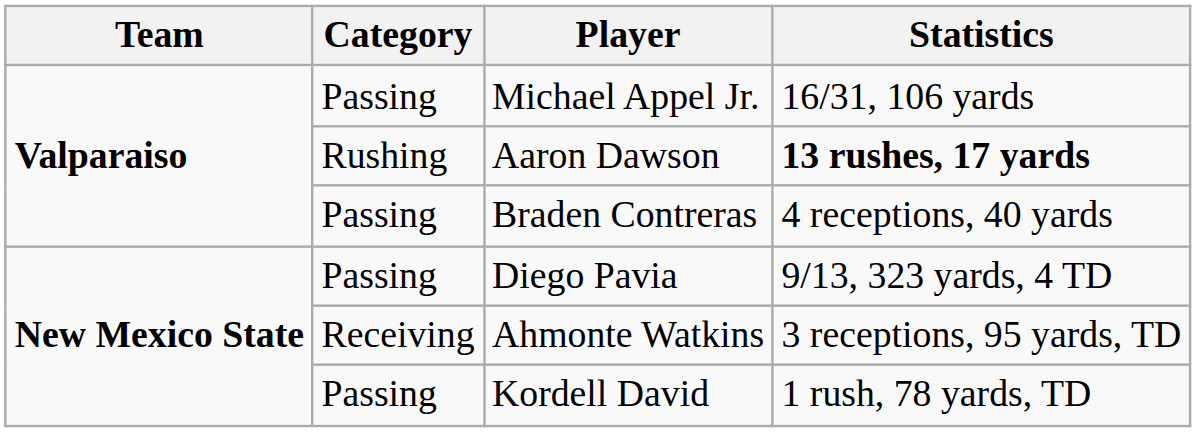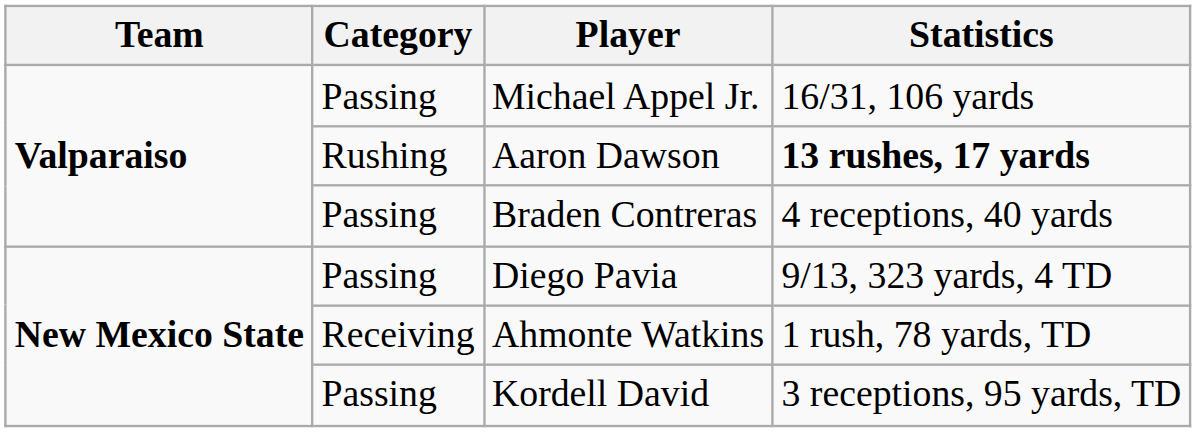Ahmonte Watkins | Statistics: 3 receptions, 95 yards, TD -> 1 rush, 78 yards, TD
Kordell David | Statistics: 1 rush, 78 yards, TD -> 3 receptions, 95 yards, TD
